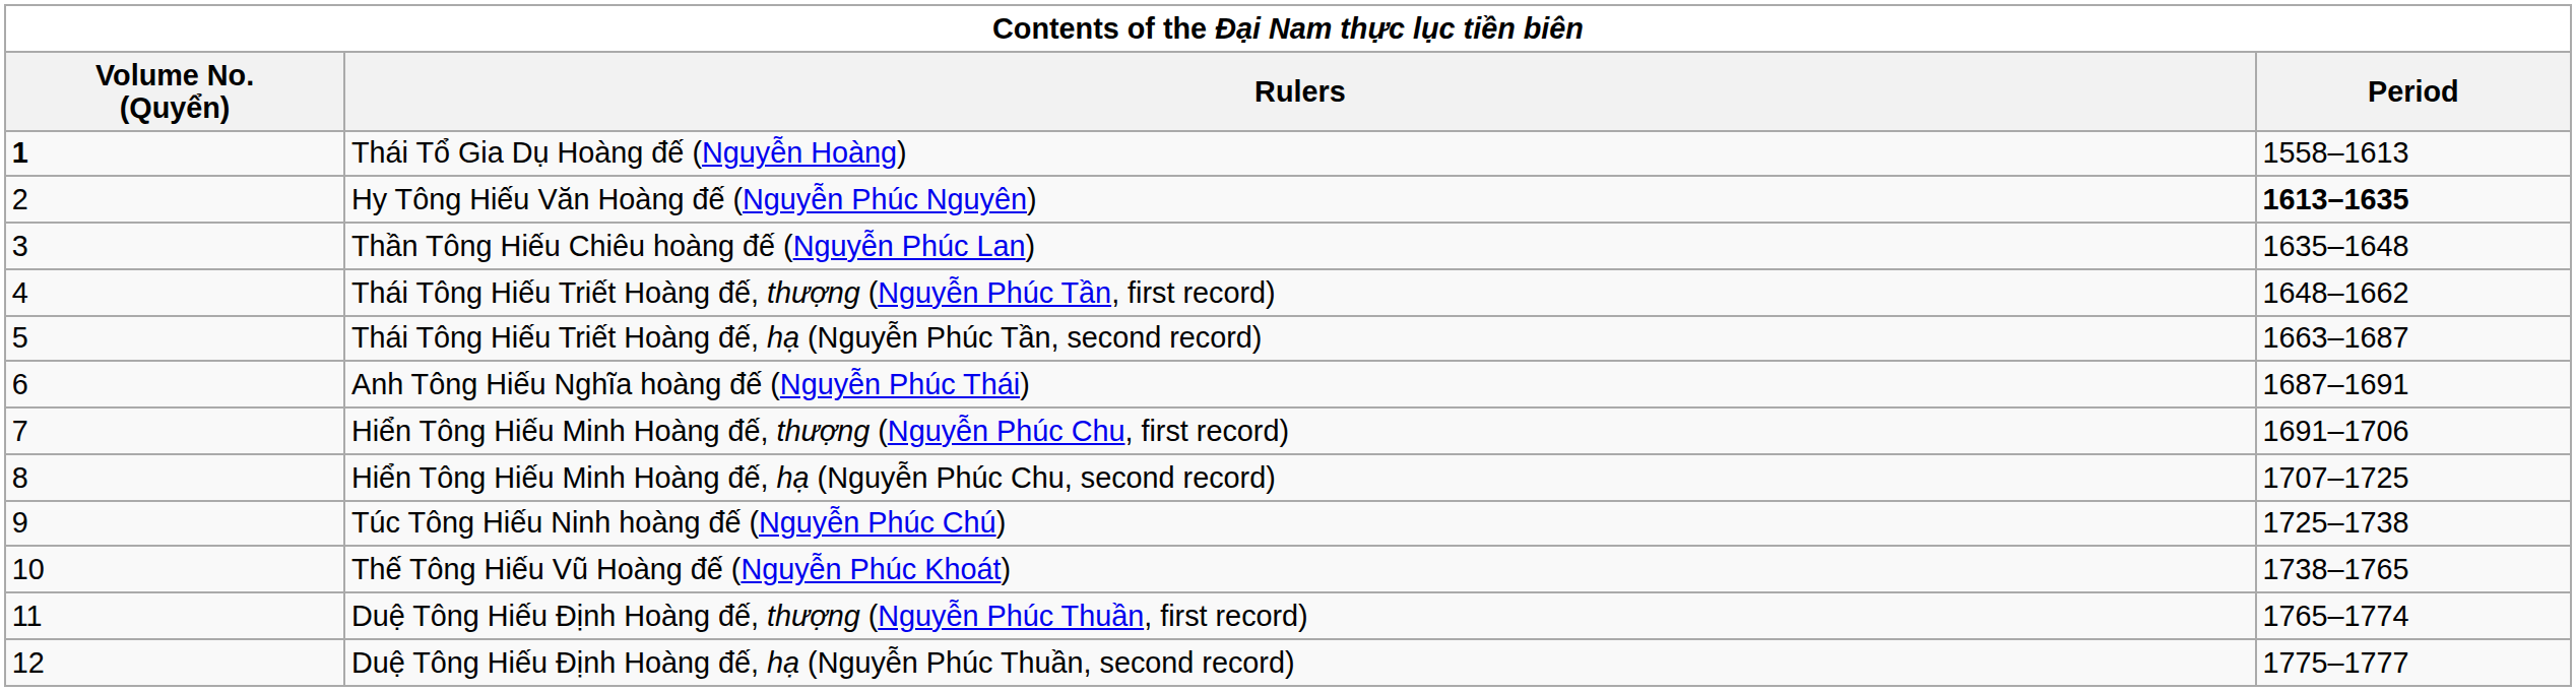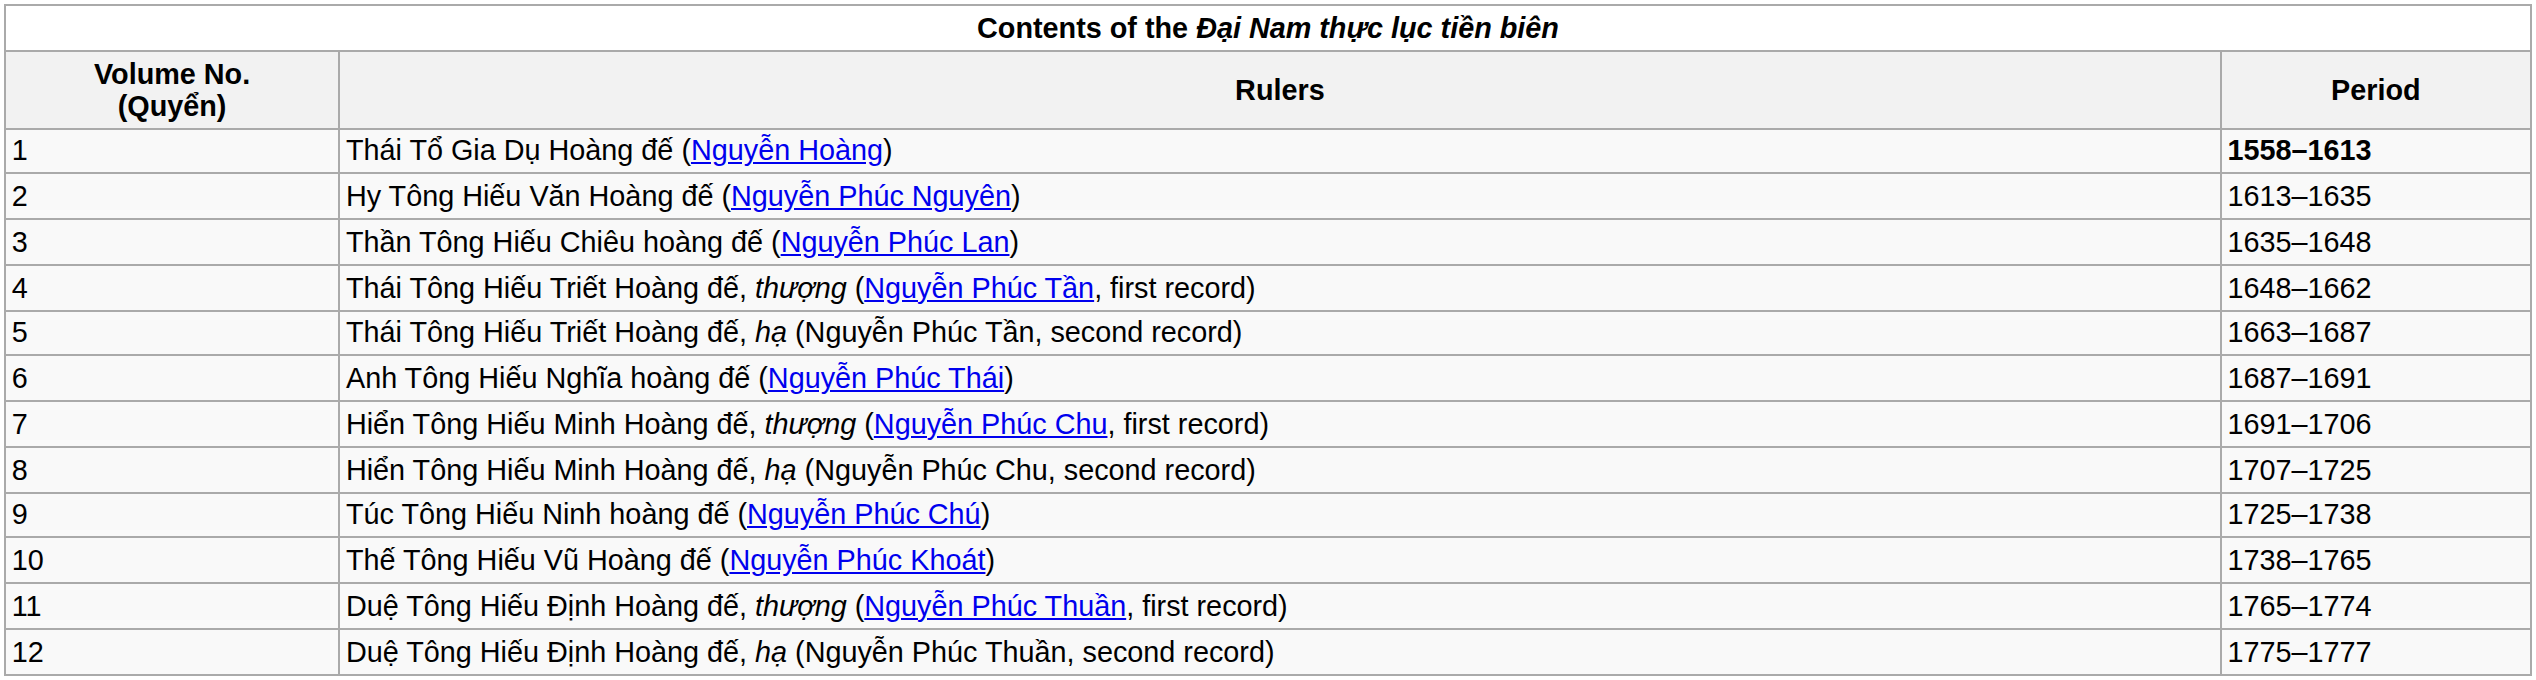Thái Tổ Gia Dụ Hoàng đế (Nguyễn Hoàng) | Volume No. (Quyển): bold -> normal
Thái Tổ Gia Dụ Hoàng đế (Nguyễn Hoàng) | Period: normal -> bold
Hy Tông Hiếu Văn Hoàng đế (Nguyễn Phúc Nguyên) | Period: bold -> normal
